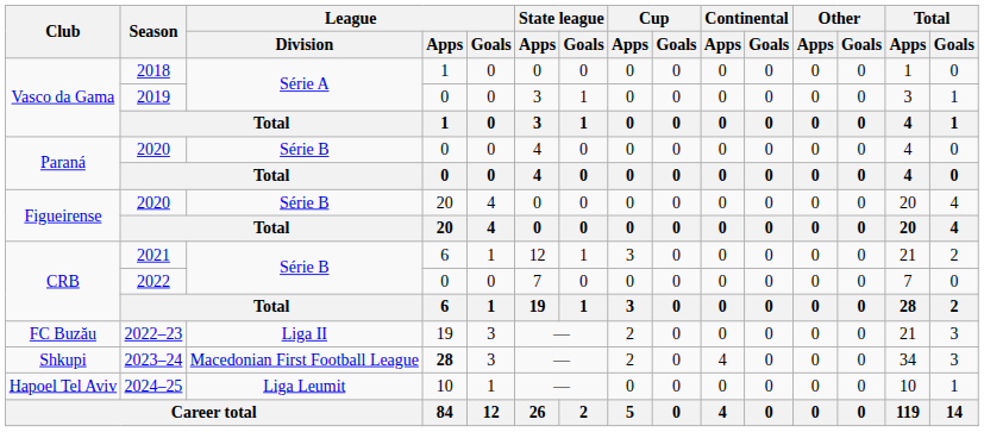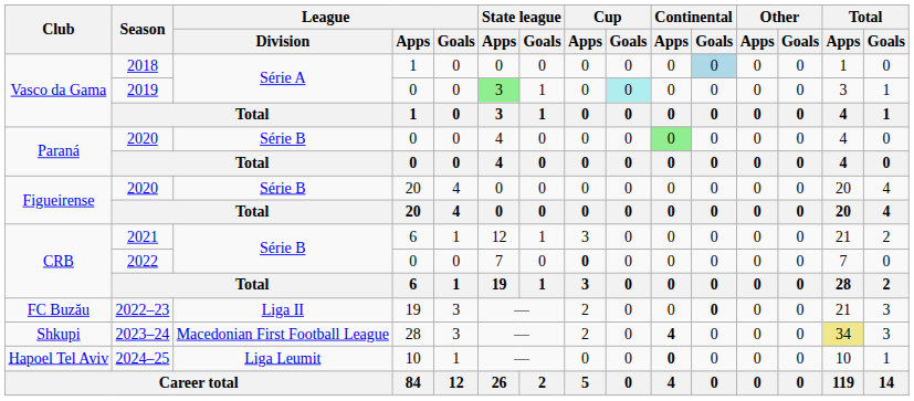2018 | Continental / Goals: no background -> lightblue background
2019 | State league / Apps: no background -> lightgreen background
2019 | Cup / Goals: no background -> paleturquoise background
Paraná / 2020 | Continental / Apps: no background -> lightgreen background
2022 | Cup / Apps: normal -> bold
2022–23 | Continental / Goals: normal -> bold
2023–24 | League / Apps: bold -> normal
2023–24 | Continental / Apps: normal -> bold
2023–24 | Total / Apps: no background -> khaki background
2024–25 | Continental / Apps: normal -> bold
